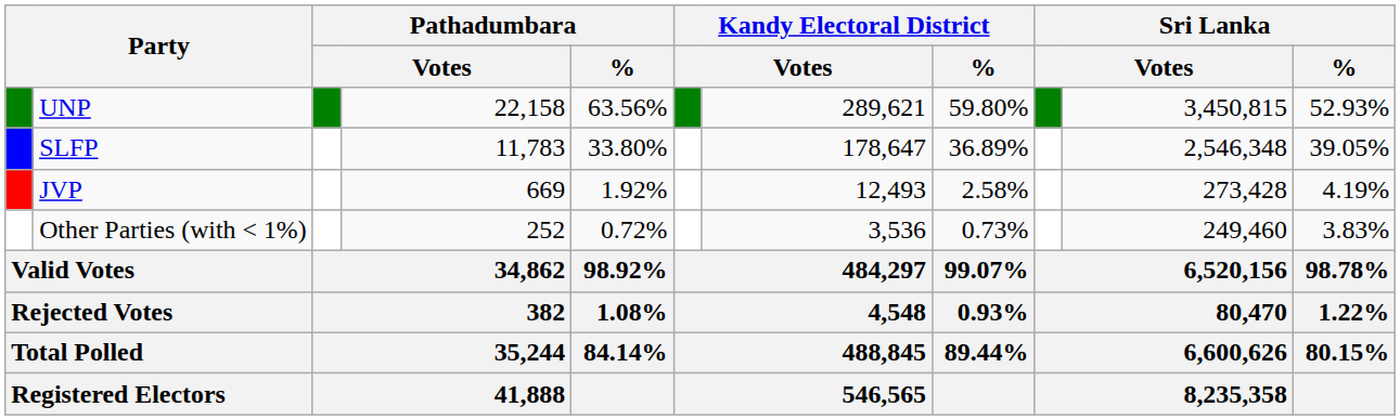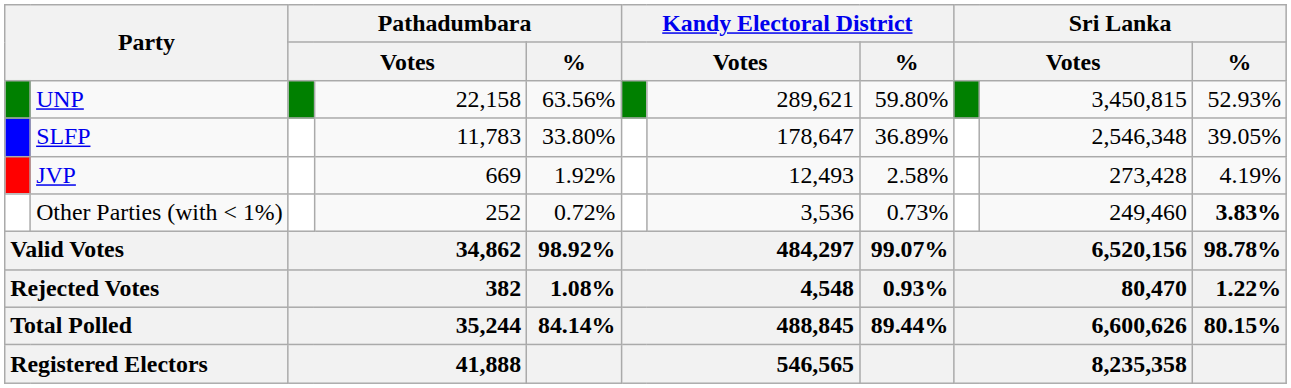Other Parties (with < 1%) | Sri Lanka / %: normal -> bold
